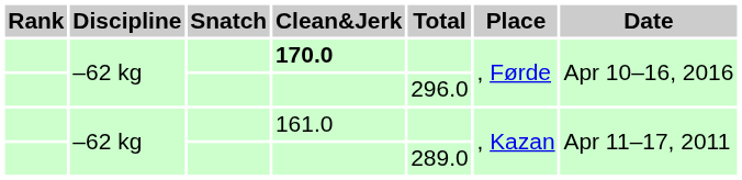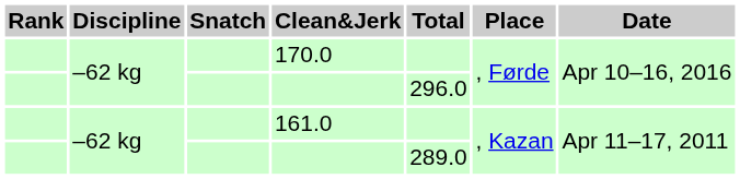170.0 | Clean&Jerk: bold -> normal
